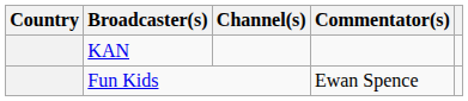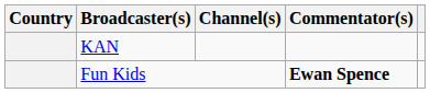Fun Kids | Commentator(s): normal -> bold
